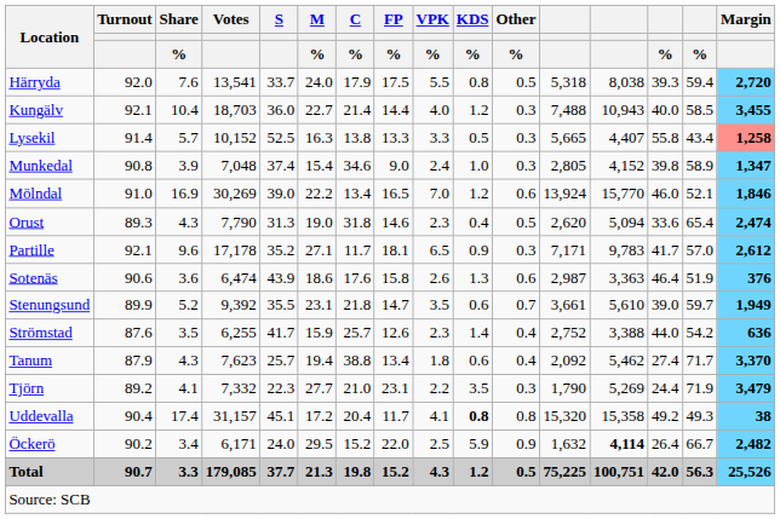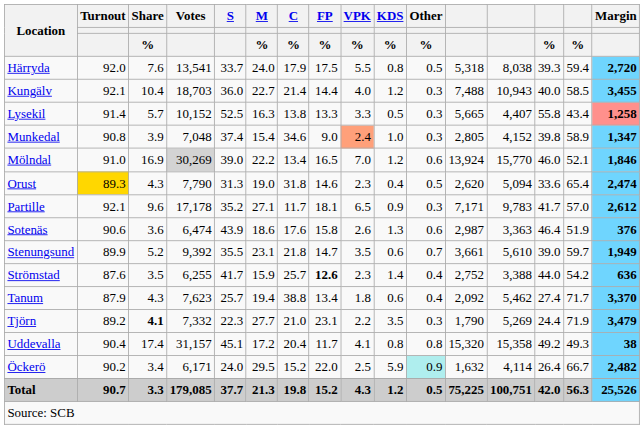Munkedal | VPK / %: no background -> lightsalmon background
Mölndal | Votes: no background -> lightgrey background
Orust | Turnout: no background -> gold background
Strömstad | FP / %: normal -> bold
Tjörn | Share / %: normal -> bold
Uddevalla | KDS / %: bold -> normal
Öckerö | Other / %: no background -> paleturquoise background
Öckerö | column 13: bold -> normal
